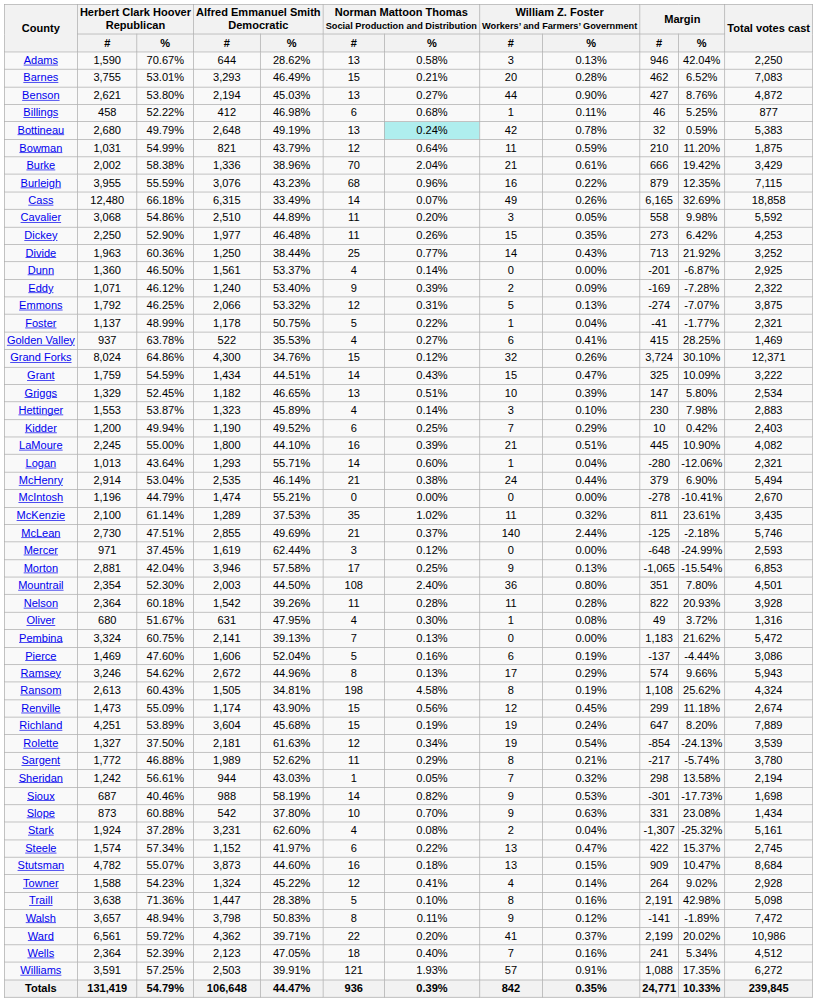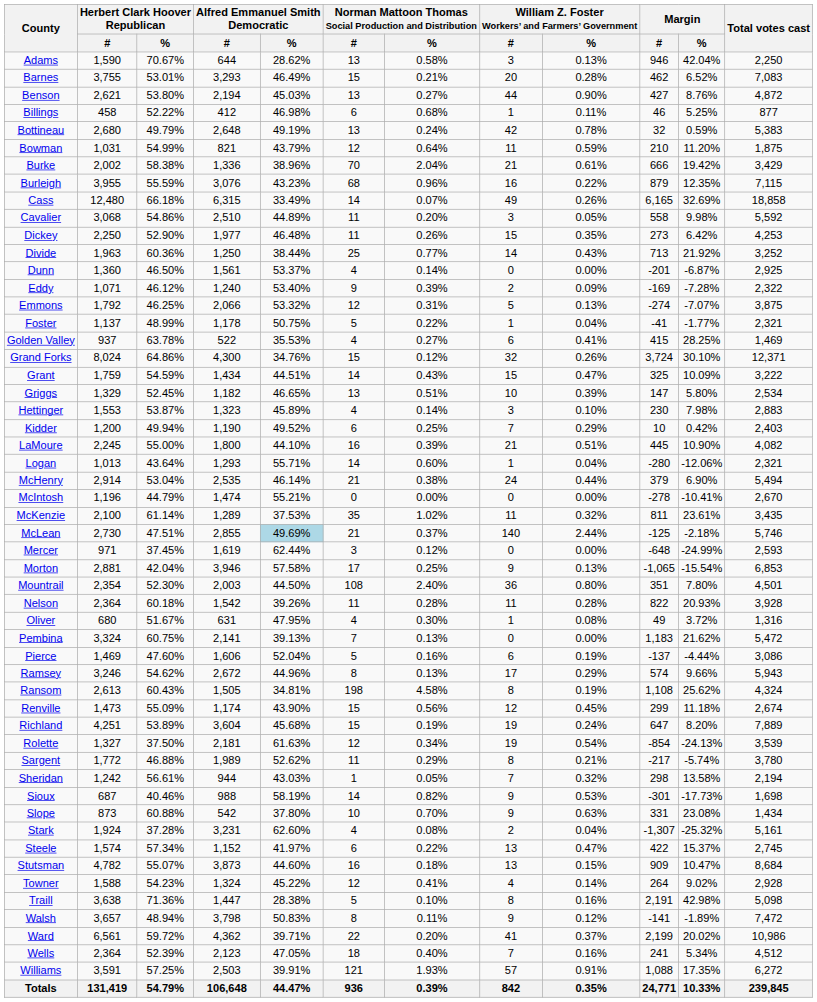Bottineau | Norman Mattoon Thomas Social Production and Distribution / %: paleturquoise background -> no background
McLean | Alfred Emmanuel Smith Democratic / %: no background -> lightblue background
